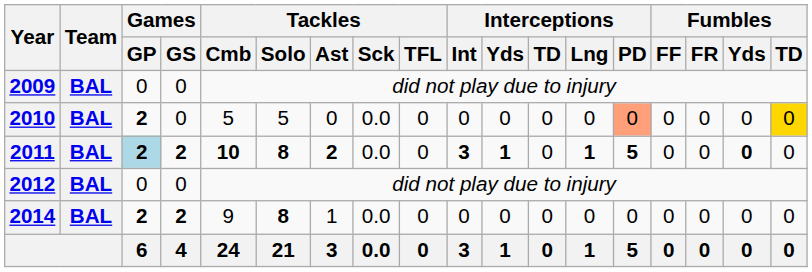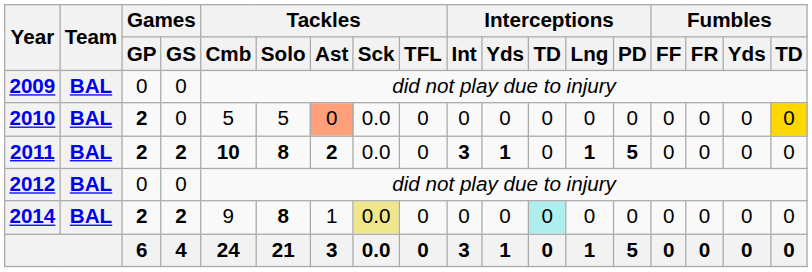2010 | Tackles / Ast: no background -> lightsalmon background
2010 | Interceptions / PD: lightsalmon background -> no background
2011 | Games / GP: lightblue background -> no background
2011 | Fumbles / Yds: bold -> normal
2014 | Tackles / Sck: no background -> khaki background
2014 | Interceptions / TD: no background -> paleturquoise background
